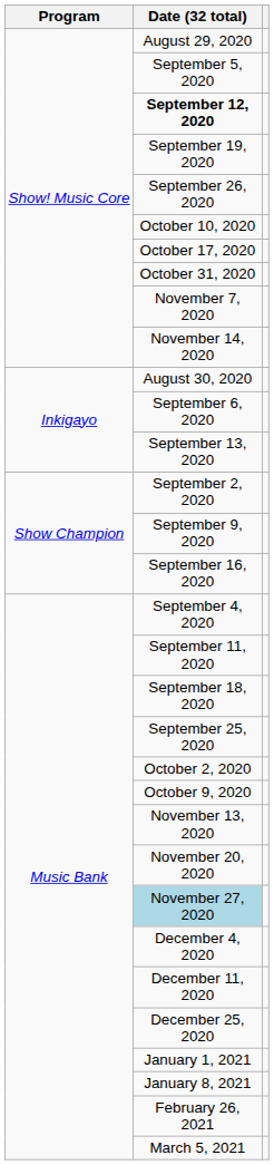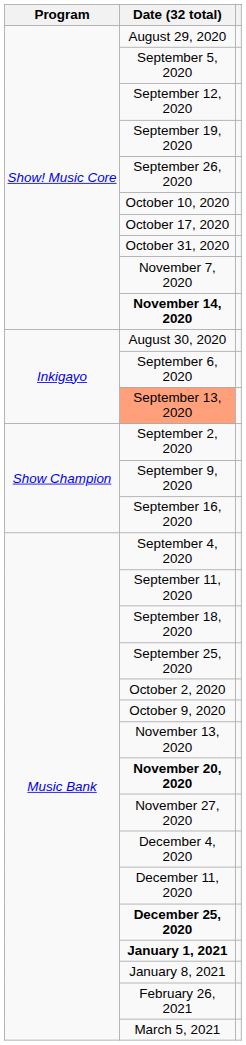September 12, 2020 | Date (32 total): bold -> normal
November 14, 2020 | Date (32 total): normal -> bold
September 13, 2020 | Date (32 total): no background -> lightsalmon background
November 20, 2020 | Date (32 total): normal -> bold
November 27, 2020 | Date (32 total): lightblue background -> no background
December 25, 2020 | Date (32 total): normal -> bold
January 1, 2021 | Date (32 total): normal -> bold
